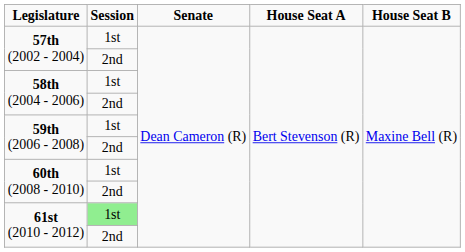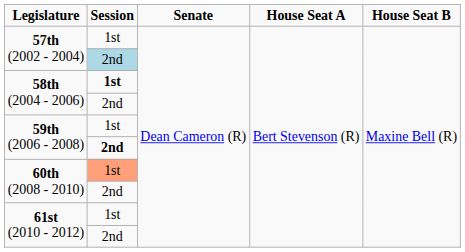57th (2002 - 2004) / 2nd | Session: no background -> lightblue background
58th (2004 - 2006) / 1st | Session: normal -> bold
59th (2006 - 2008) / 2nd | Session: normal -> bold
60th (2008 - 2010) / 1st | Session: no background -> lightsalmon background
61st (2010 - 2012) / 1st | Session: lightgreen background -> no background
